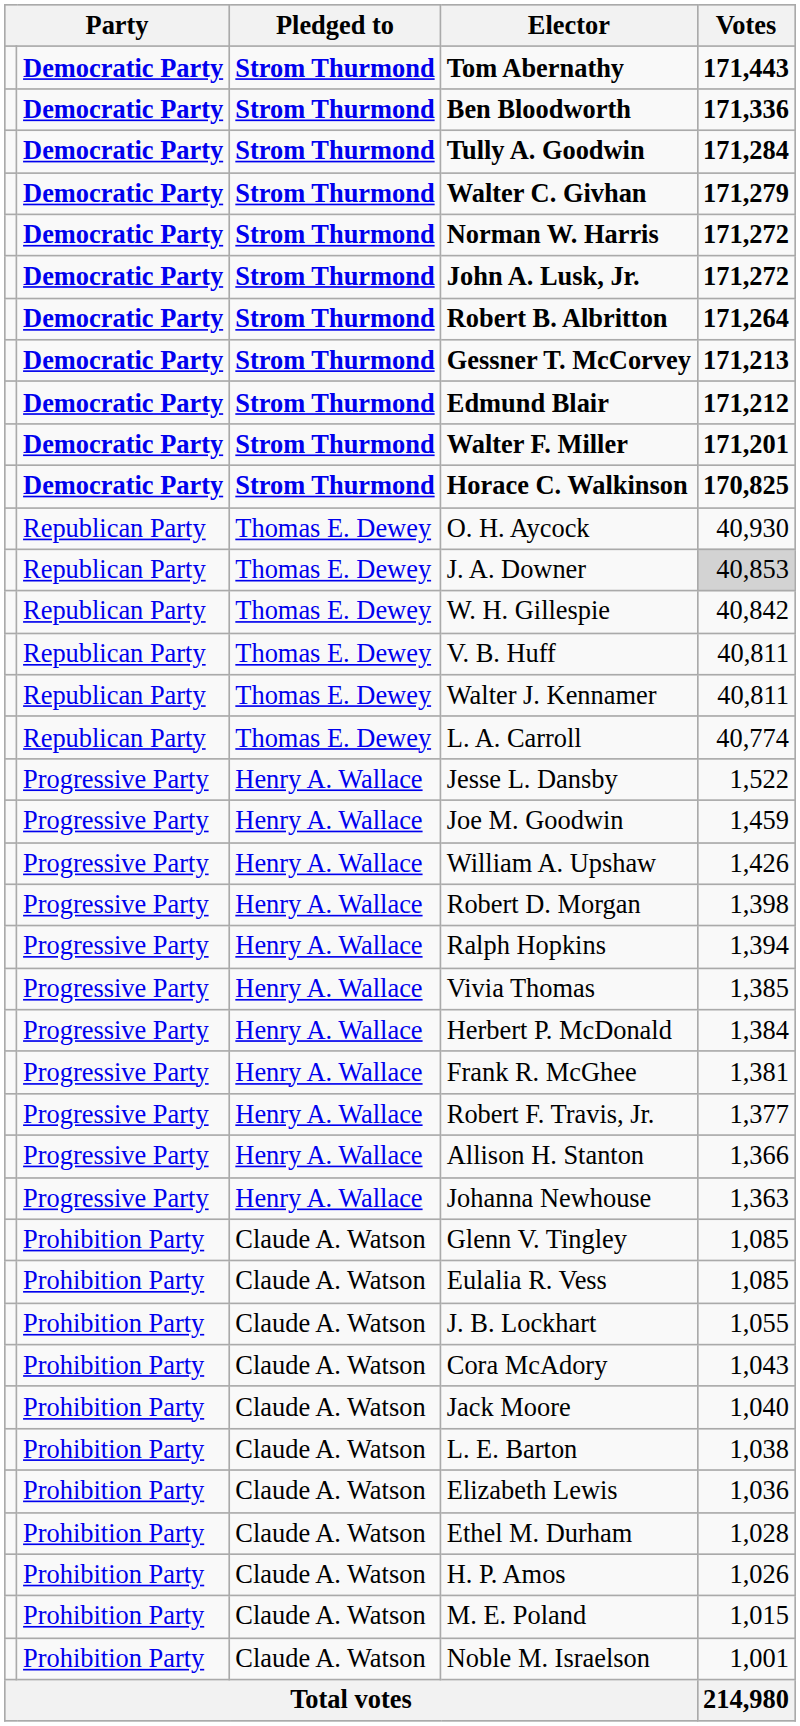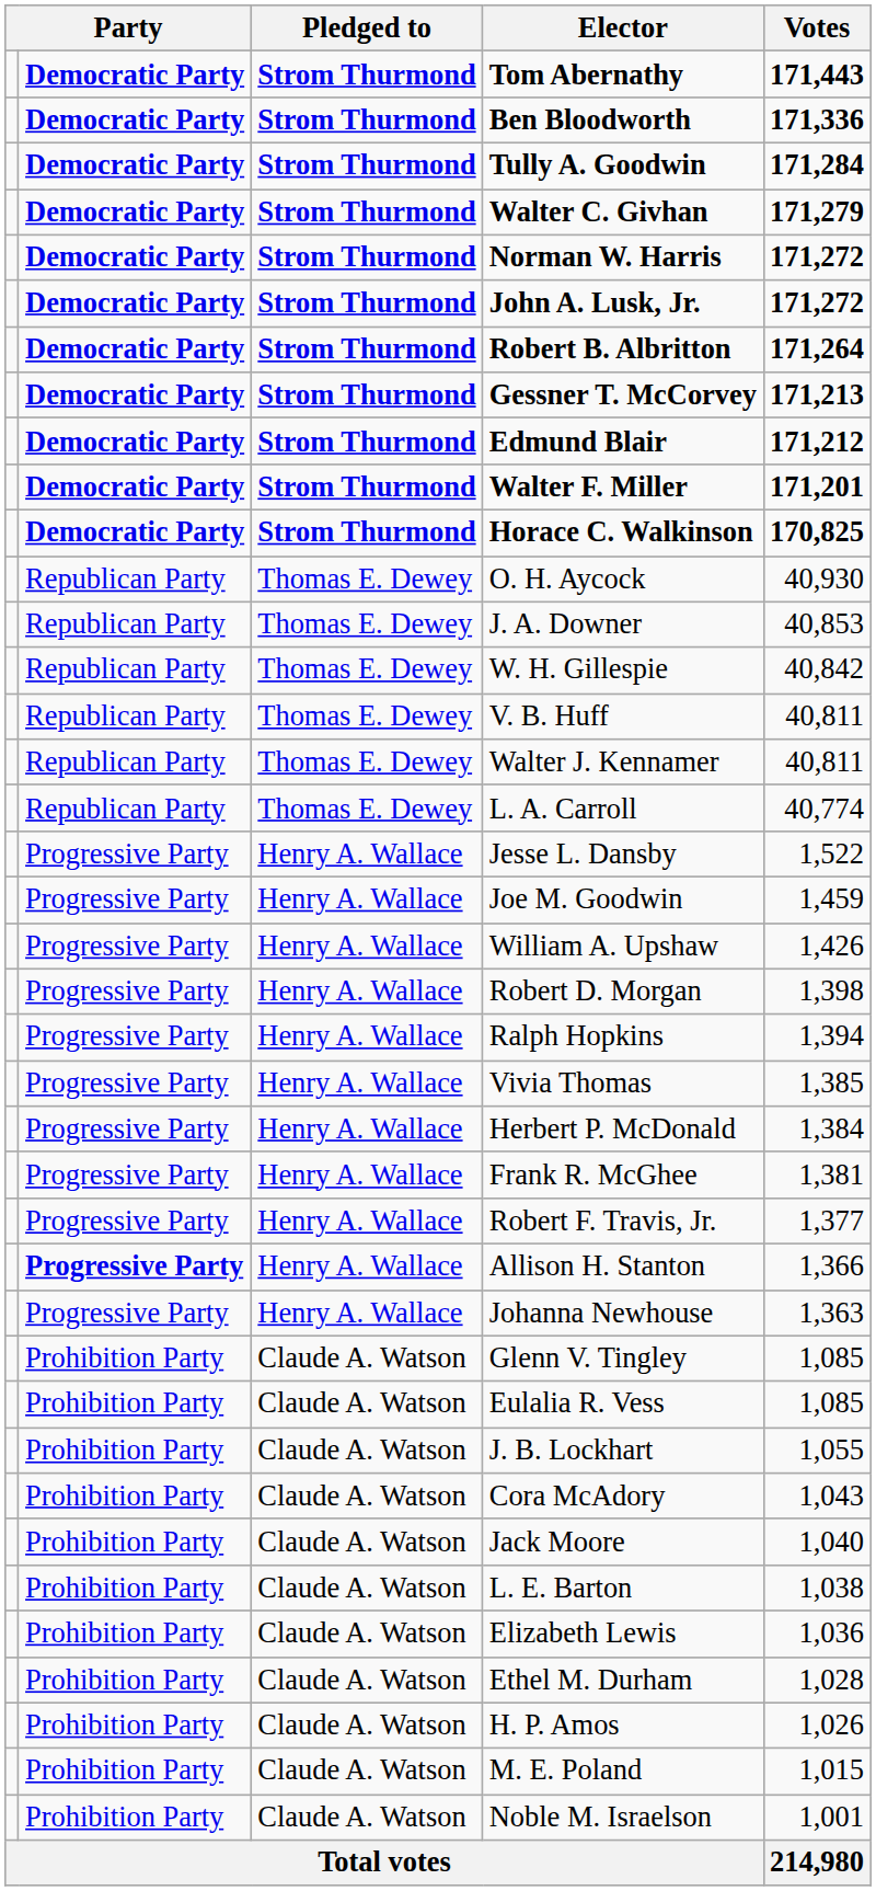J. A. Downer | Votes: lightgrey background -> no background
Allison H. Stanton | column 2: normal -> bold
